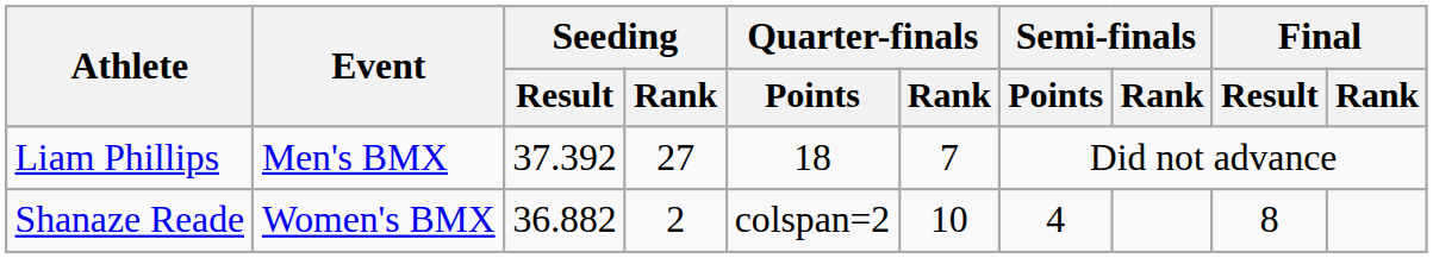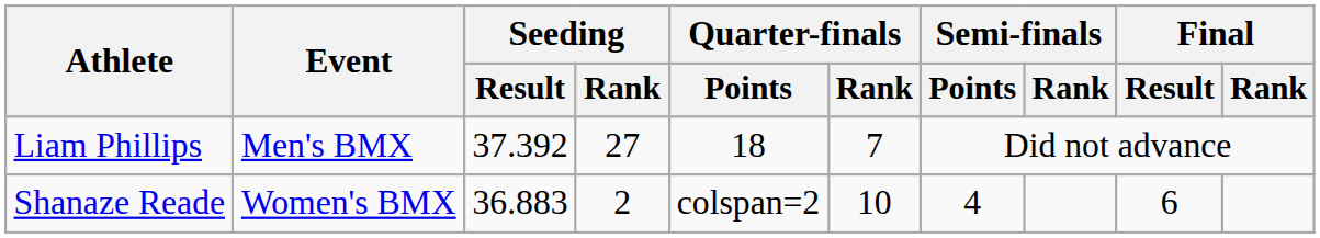Shanaze Reade | Seeding / Result: 36.882 -> 36.883
Shanaze Reade | Final / Result: 8 -> 6
